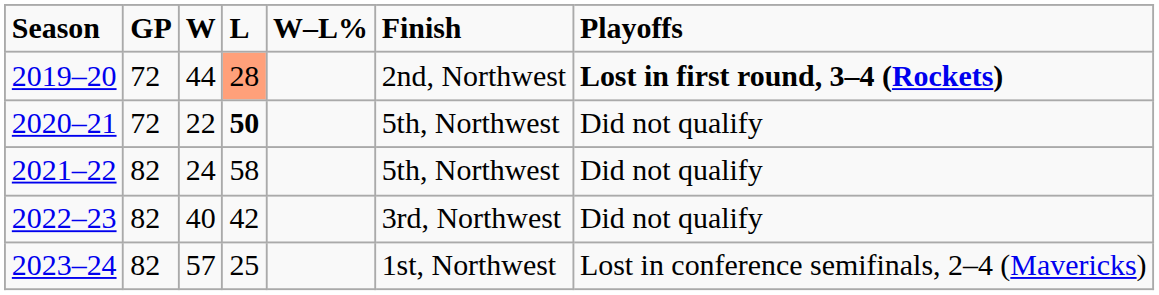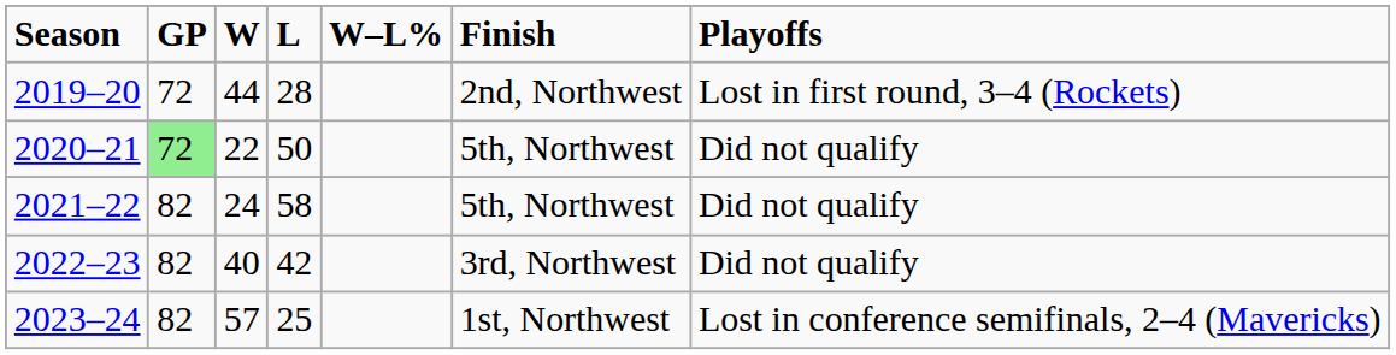2019–20 | column 4: lightsalmon background -> no background
2019–20 | column 7: bold -> normal
2020–21 | column 2: no background -> lightgreen background
2020–21 | column 4: bold -> normal
